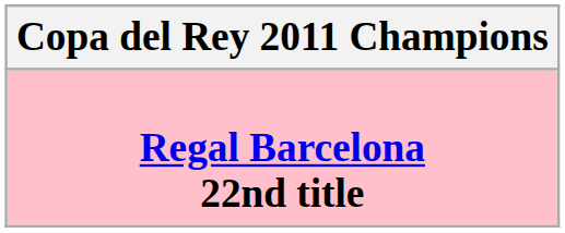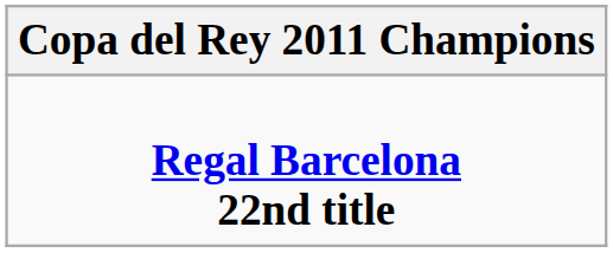row 2 | column 1: pink background -> no background
